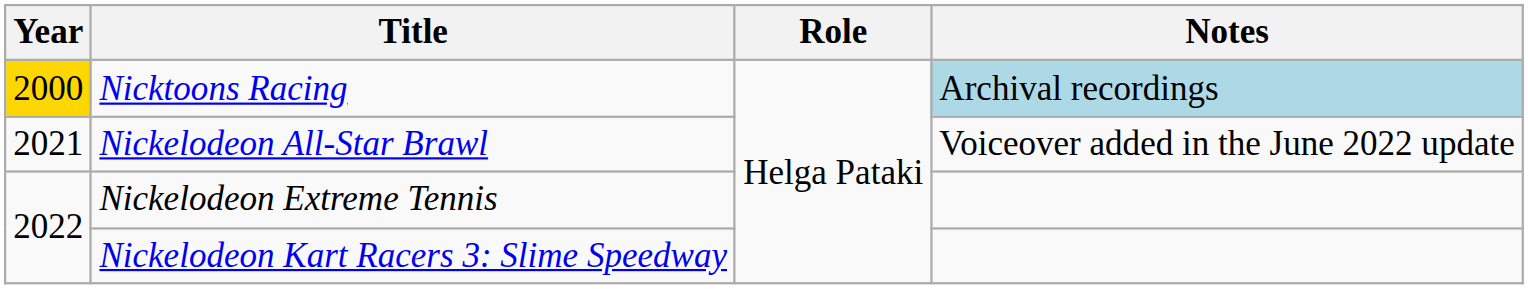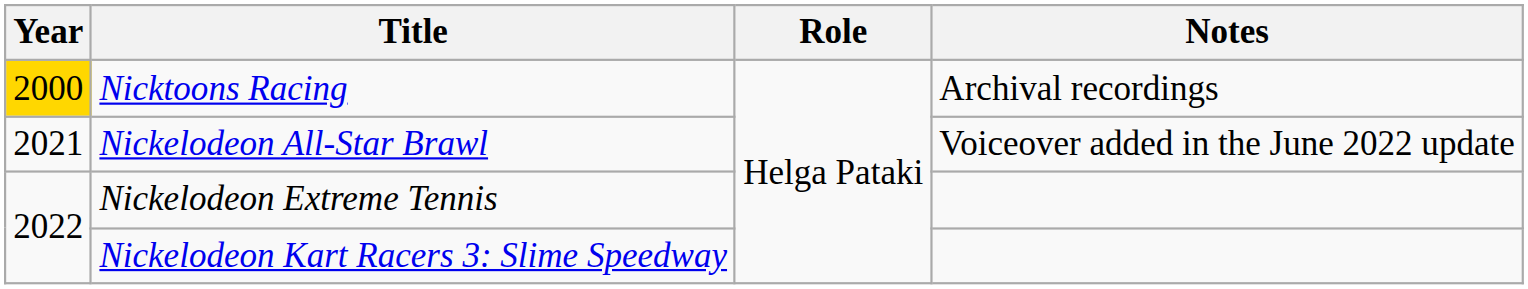Nicktoons Racing | Notes: lightblue background -> no background
